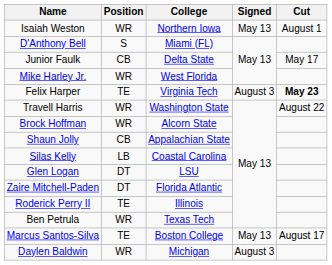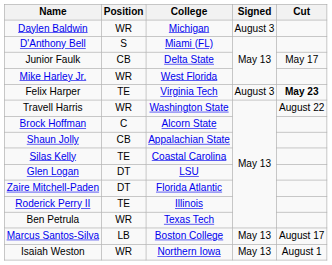rows swapped: Daylen Baldwin <-> Isaiah Weston
Brock Hoffman | Position: WR -> C
Silas Kelly | Position: LB -> TE
Marcus Santos-Silva | Position: TE -> LB
